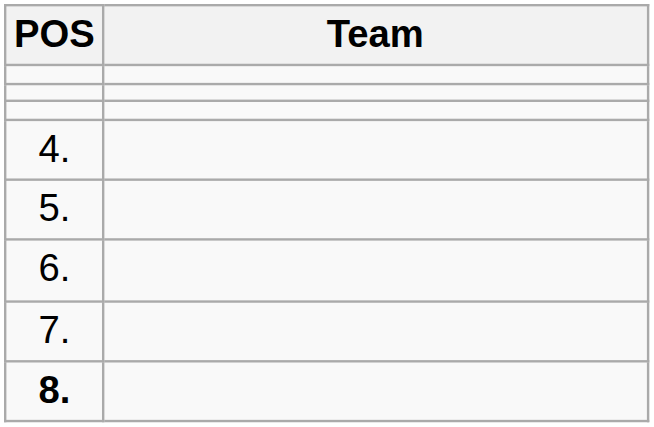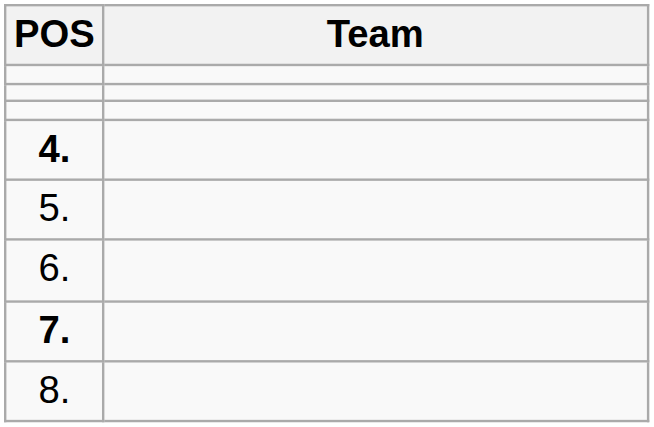row 5 | POS: normal -> bold
row 8 | POS: normal -> bold
row 9 | POS: bold -> normal
